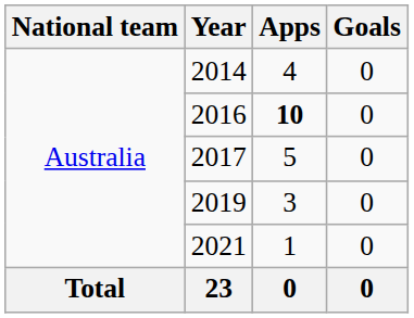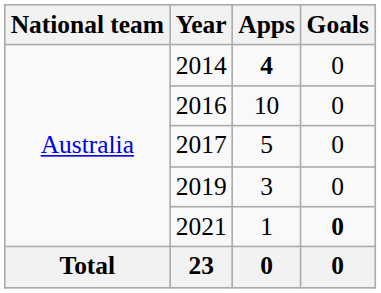2014 | Apps: normal -> bold
2016 | Apps: bold -> normal
2021 | Goals: normal -> bold
